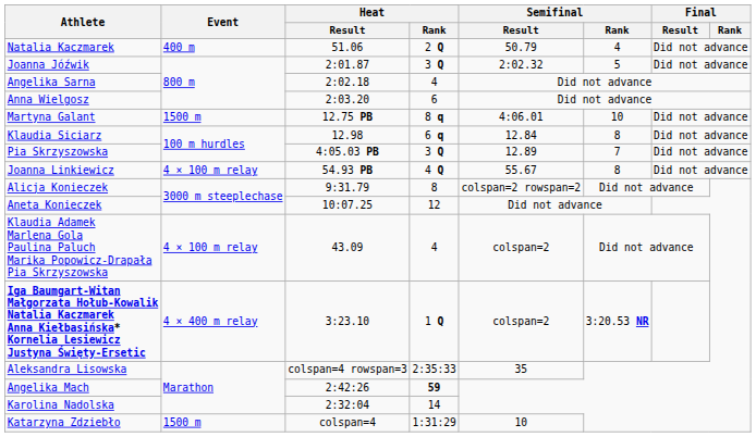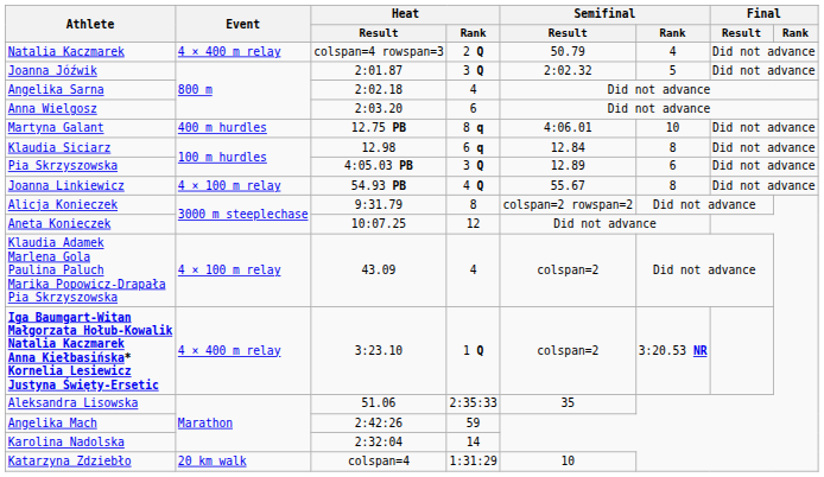Natalia Kaczmarek | Event: 400 m -> 4 × 400 m relay
Natalia Kaczmarek | Heat / Result: 51.06 -> colspan=4 rowspan=3
Martyna Galant | Event: 1500 m -> 400 m hurdles
Pia Skrzyszowska | Semifinal / Rank: 7 -> 6
Aleksandra Lisowska | Heat / Result: colspan=4 rowspan=3 -> 51.06
Angelika Mach | Heat / Rank: bold -> normal
Katarzyna Zdziebło | Event: 1500 m -> 20 km walk
